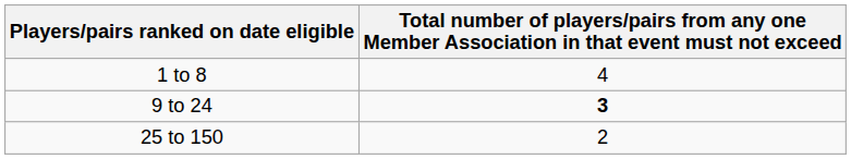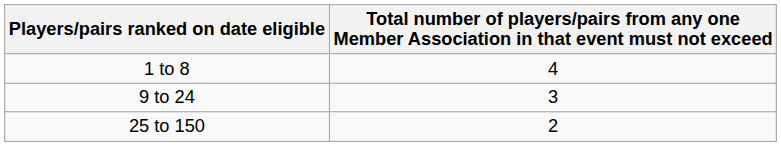9 to 24 | column 2: bold -> normal
